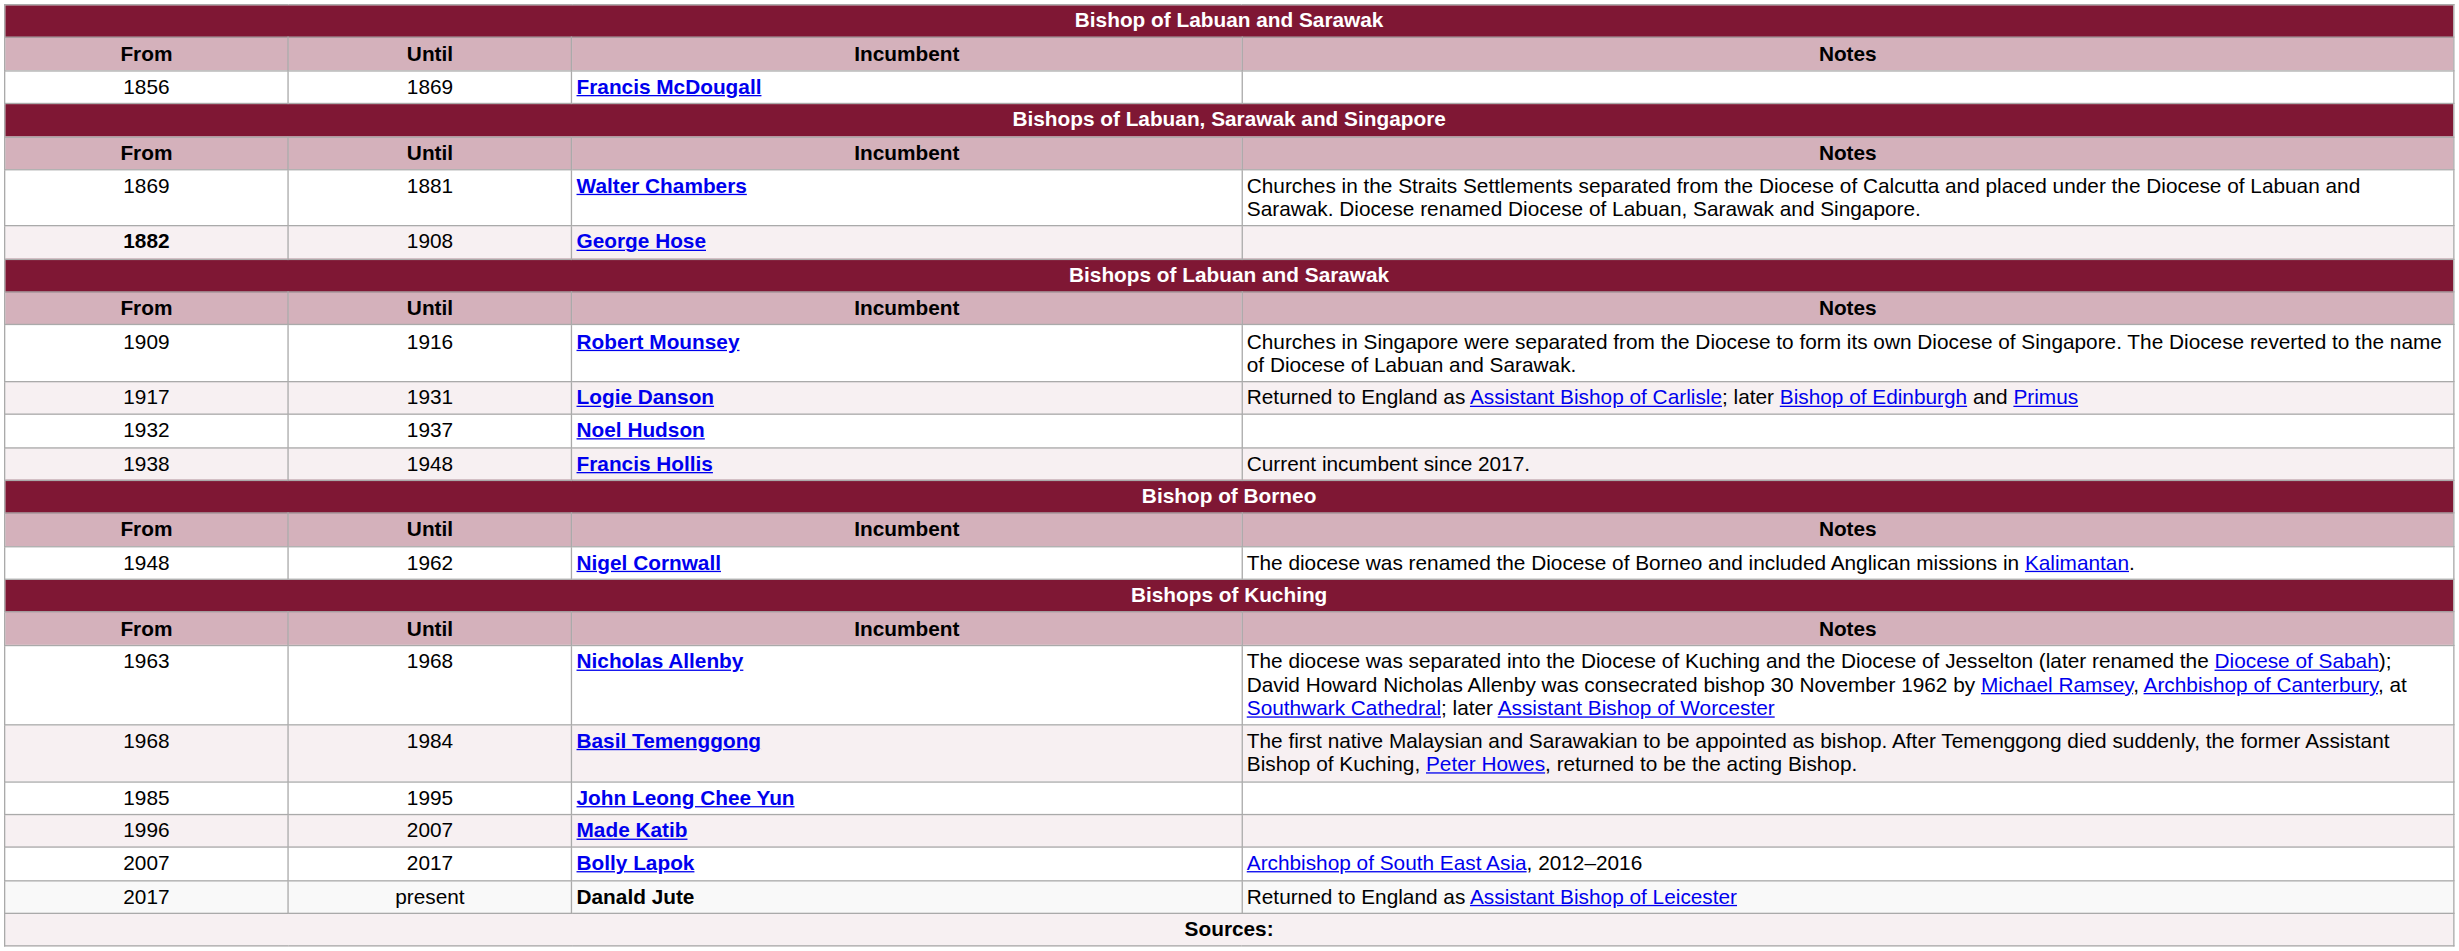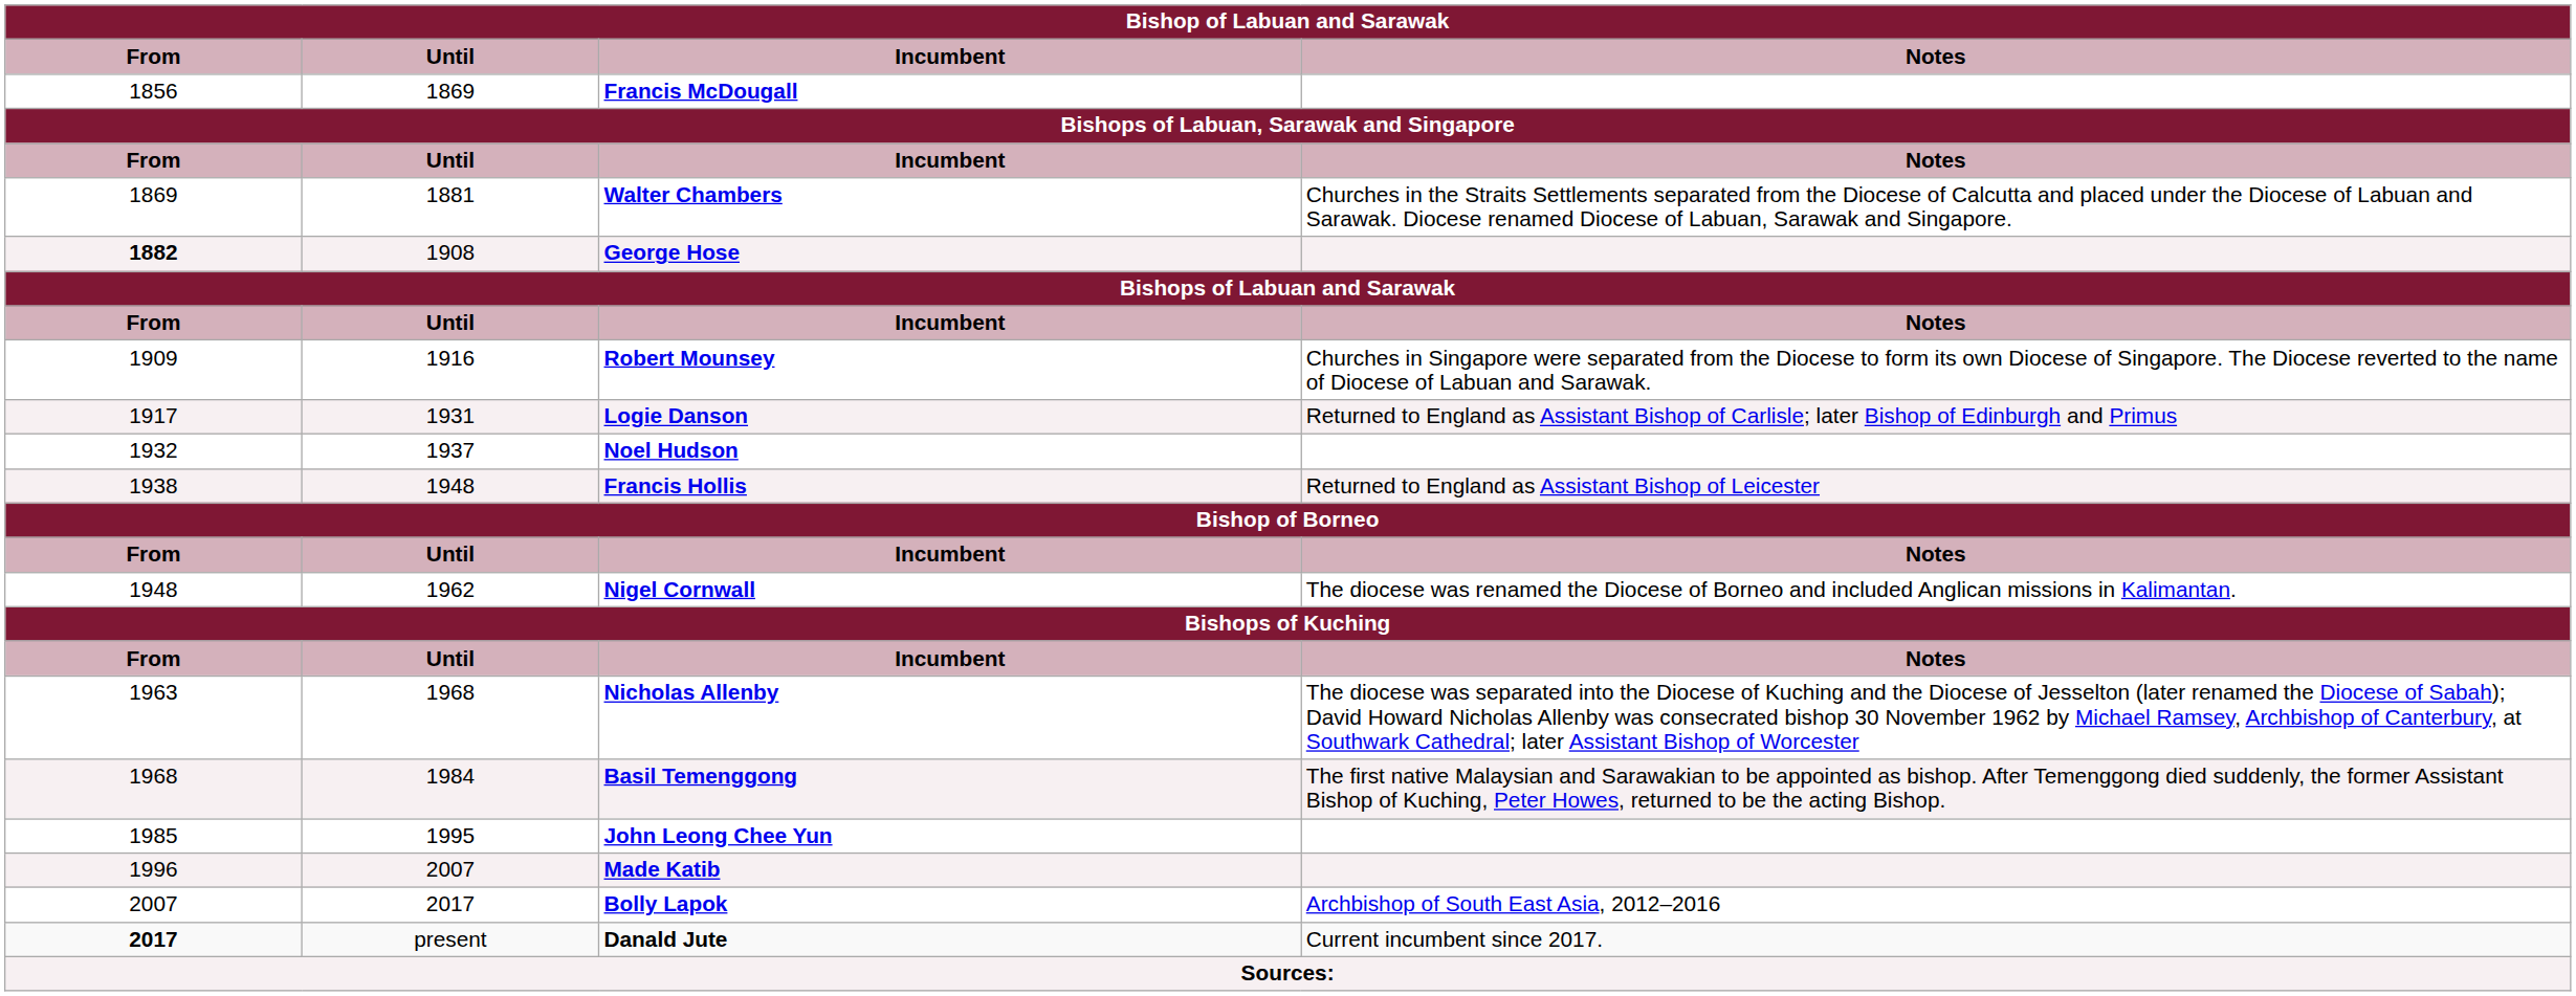Francis Hollis | Bishop of Labuan and Sarawak / Notes: Current incumbent since 2017. -> Returned to England as Assistant Bishop of Leicester
Danald Jute | Bishop of Labuan and Sarawak / From: normal -> bold
Danald Jute | Bishop of Labuan and Sarawak / Notes: Returned to England as Assistant Bishop of Leicester -> Current incumbent since 2017.
